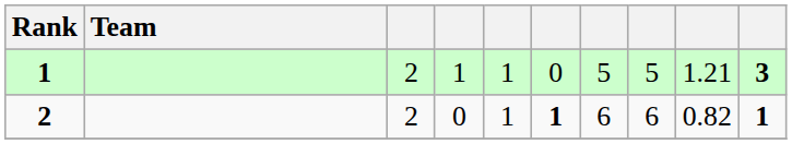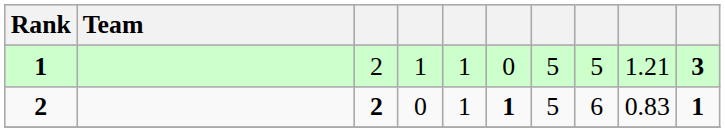row 3 | column 3: normal -> bold
row 3 | column 7: 6 -> 5
row 3 | column 9: 0.82 -> 0.83
